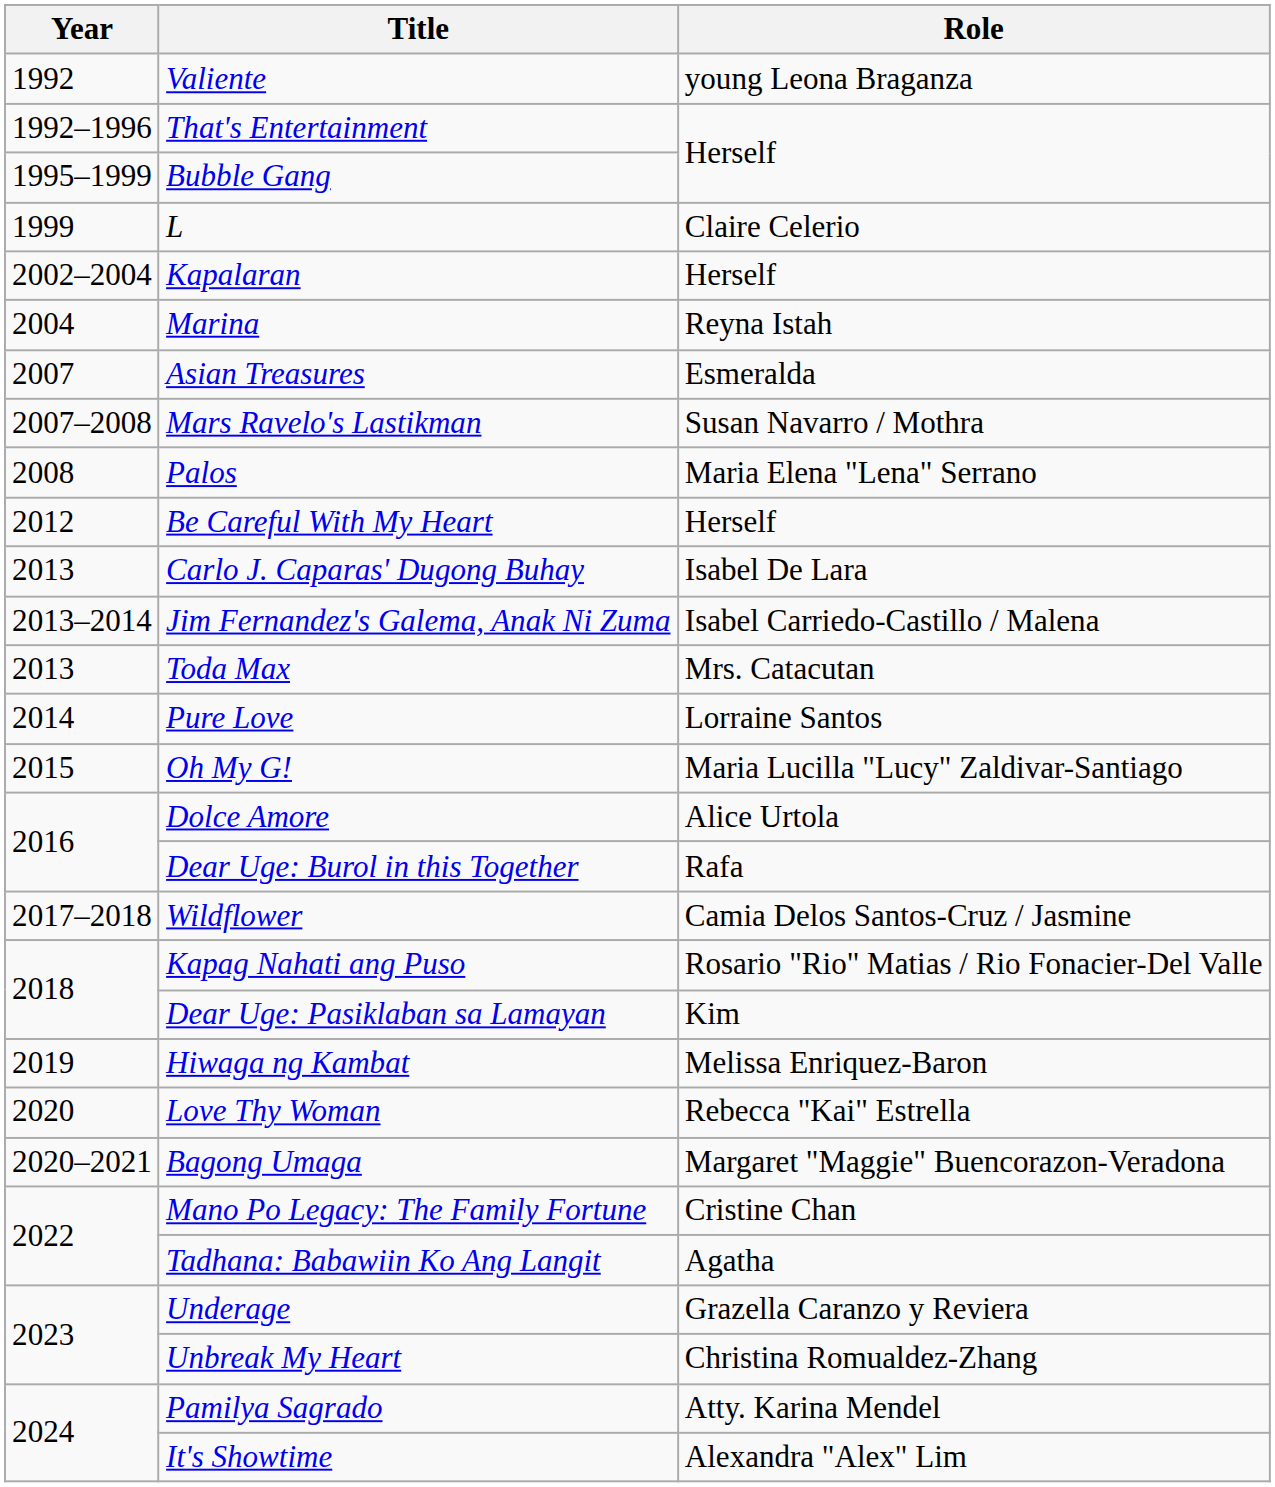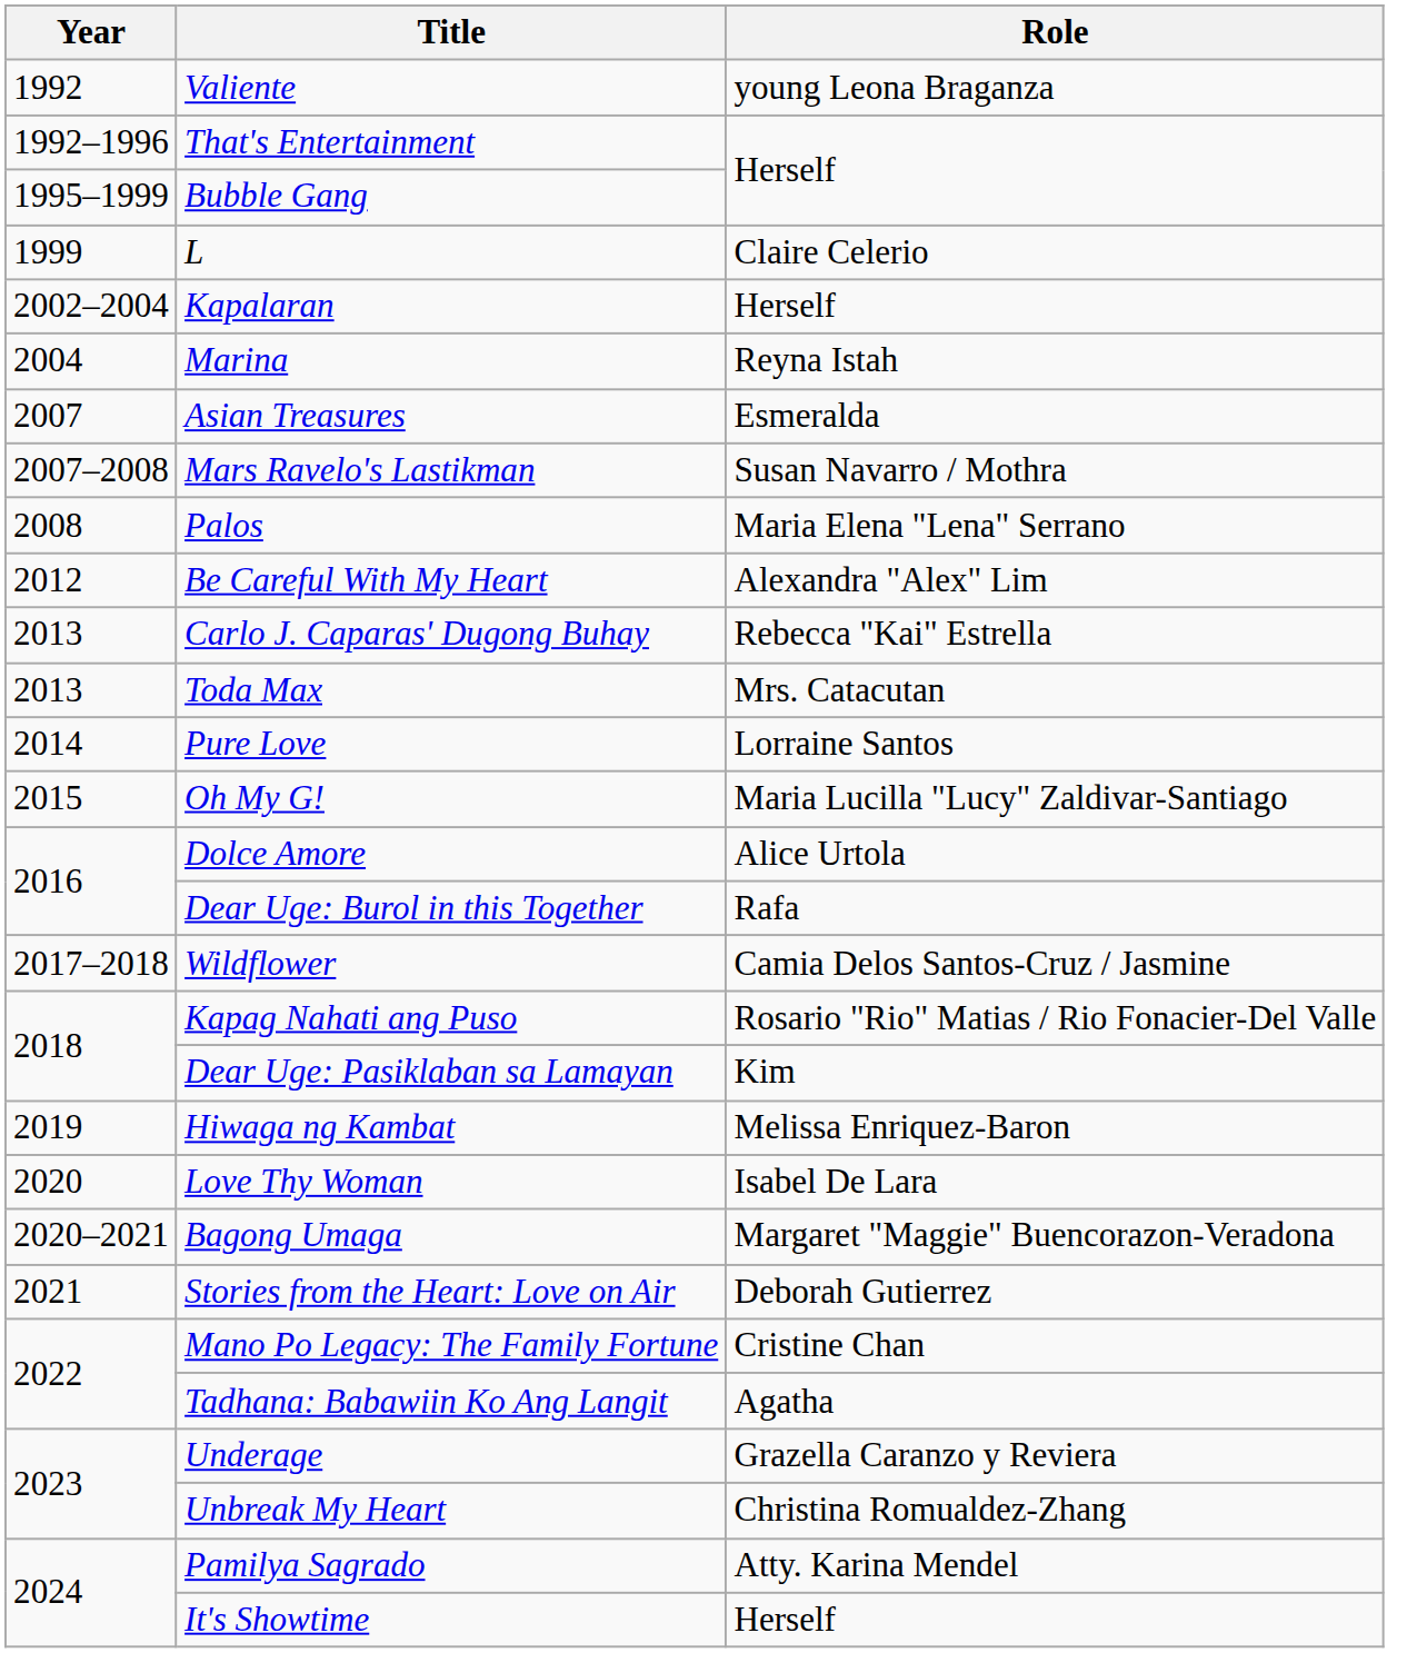Be Careful With My Heart | Role: Herself -> Alexandra "Alex" Lim
Carlo J. Caparas' Dugong Buhay | Role: Isabel De Lara -> Rebecca "Kai" Estrella
- row: 2013–2014 | Jim Fernandez's Galema, Anak Ni Zuma | Isabel Carriedo-Castillo / Malena
Love Thy Woman | Role: Rebecca "Kai" Estrella -> Isabel De Lara
+ row: 2021 | Stories from the Heart: Love on Air | Deborah Gutierrez
It's Showtime | Role: Alexandra "Alex" Lim -> Herself
